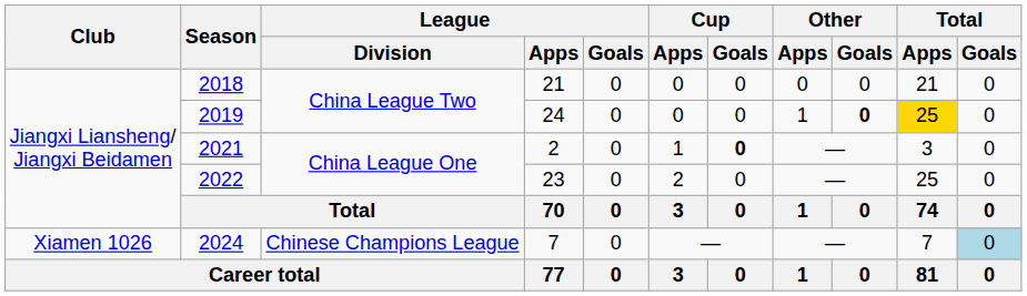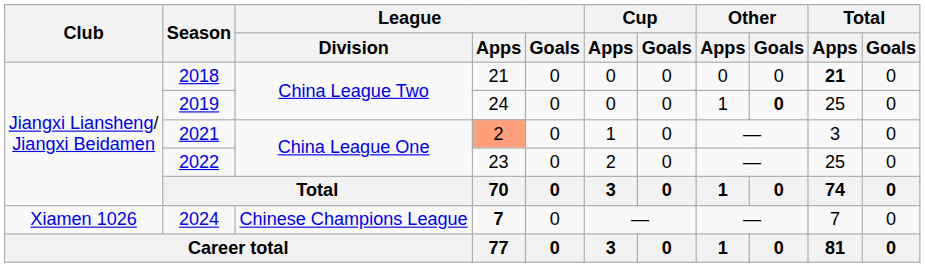2018 | Total / Apps: normal -> bold
2019 | Total / Apps: gold background -> no background
2021 | League / Apps: no background -> lightsalmon background
2021 | Cup / Goals: bold -> normal
2024 | League / Apps: normal -> bold
2024 | Total / Goals: lightblue background -> no background
